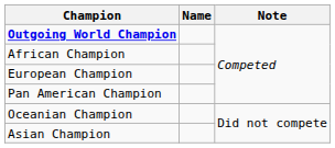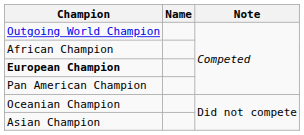Outgoing World Champion | Champion: bold -> normal
European Champion | Champion: normal -> bold
